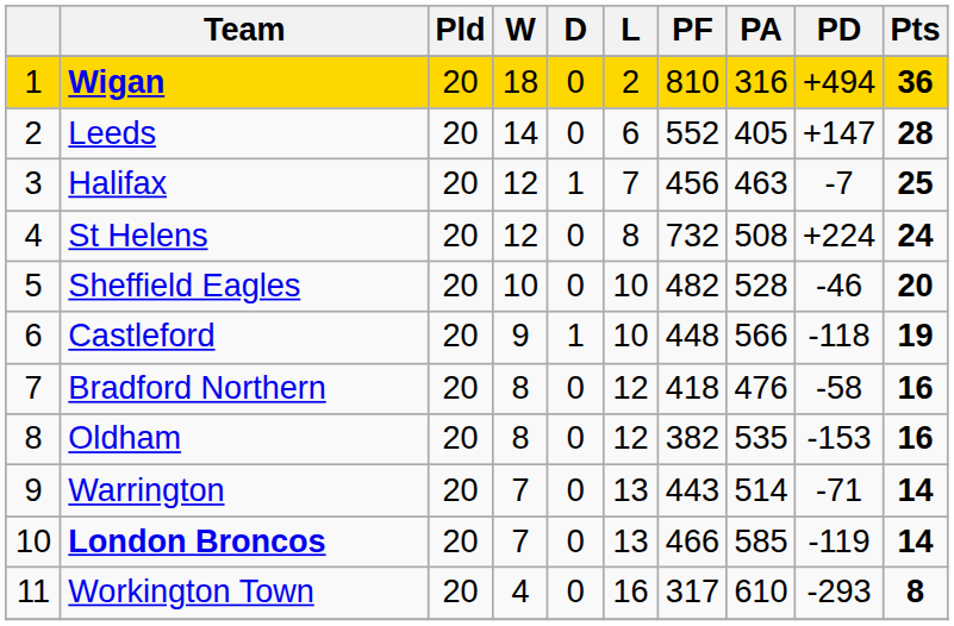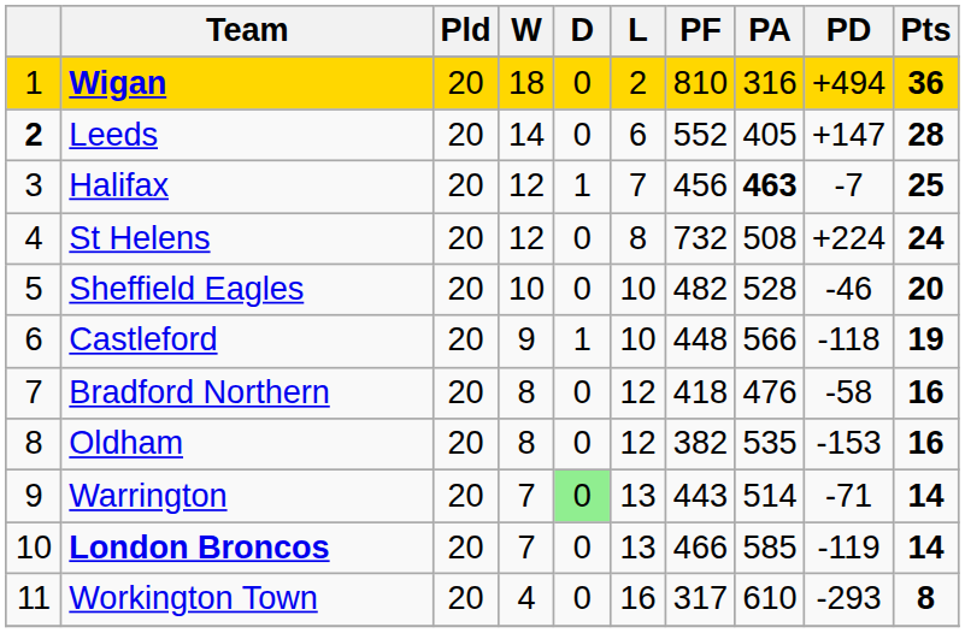Leeds | column 1: normal -> bold
Halifax | PA: normal -> bold
Warrington | D: no background -> lightgreen background
